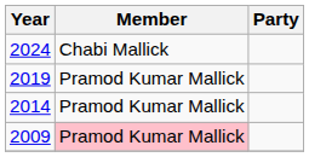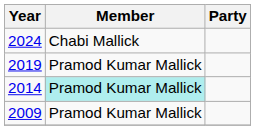2014 | Member: no background -> paleturquoise background
2009 | Member: pink background -> no background
